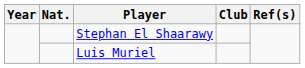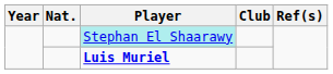Stephan El Shaarawy | Player: no background -> paleturquoise background
Luis Muriel | Player: normal -> bold
